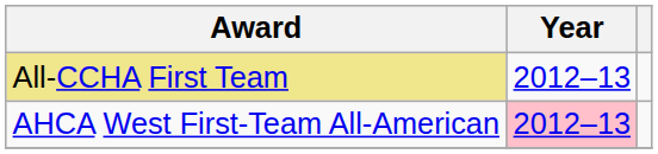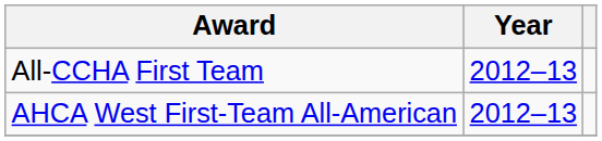row 2 | Award: khaki background -> no background
row 3 | Year: pink background -> no background
